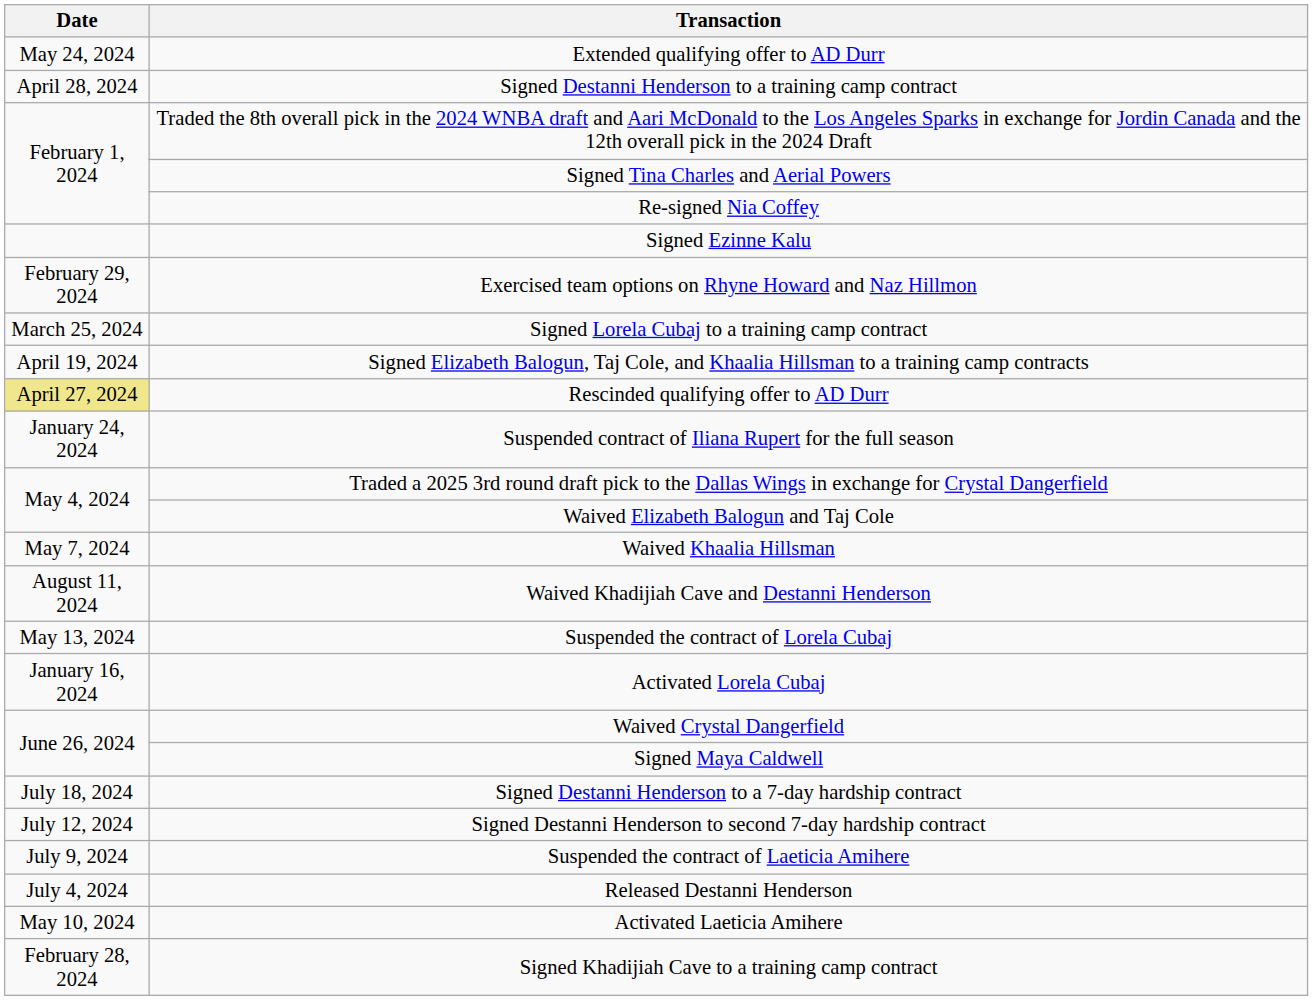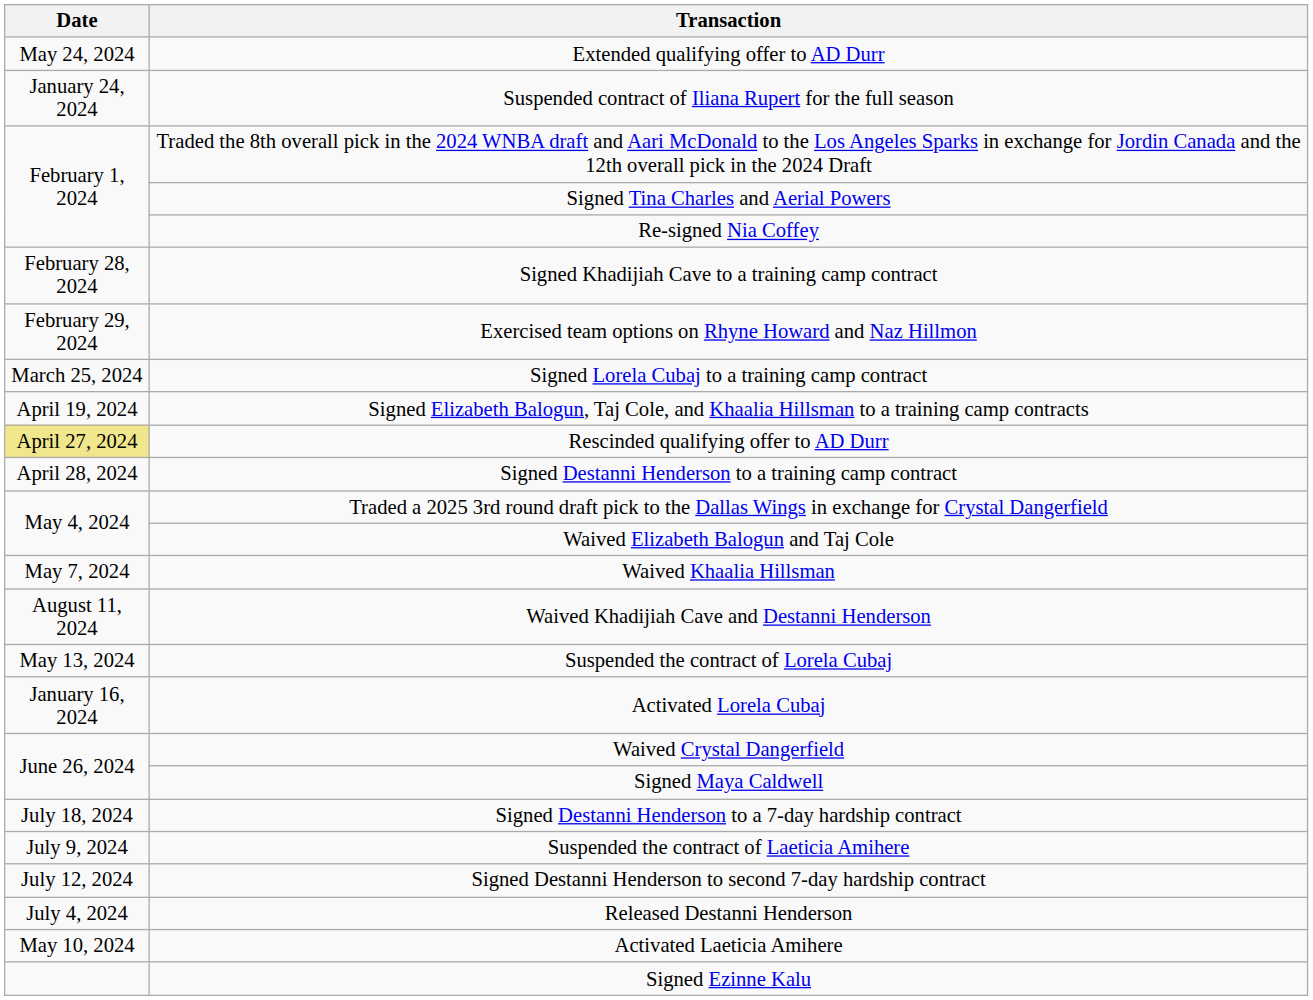rows swapped: Suspended contract of Iliana Rupert for the full season <-> Signed Destanni Henderson to a training camp contract
rows swapped: Signed Khadijiah Cave to a training camp contract <-> Signed Ezinne Kalu
rows swapped: Suspended the contract of Laeticia Amihere <-> Signed Destanni Henderson to second 7-day hardship contract
